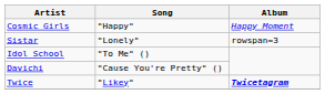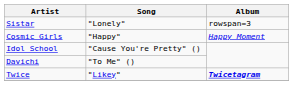rows swapped: Cosmic Girls <-> Sistar
Idol School | Song: "To Me" () -> "Cause You're Pretty" ()
Davichi | Song: "Cause You're Pretty" () -> "To Me" ()
